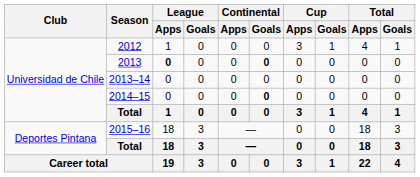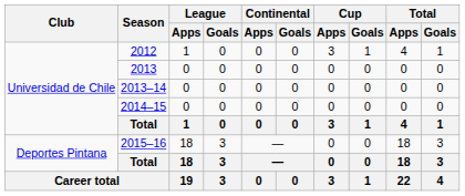2013 | League / Apps: bold -> normal
2013 | Continental / Goals: bold -> normal
2014–15 | Continental / Goals: bold -> normal
